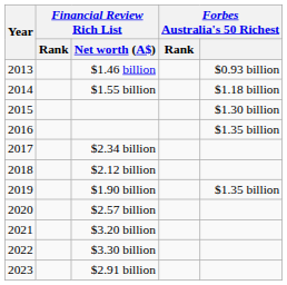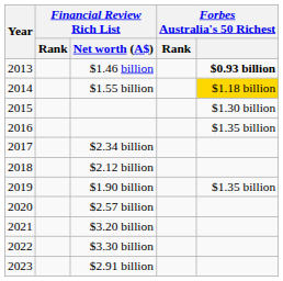$1.46 billion | Forbes Australia's 50 Richest: normal -> bold
$1.55 billion | Forbes Australia's 50 Richest: no background -> gold background
